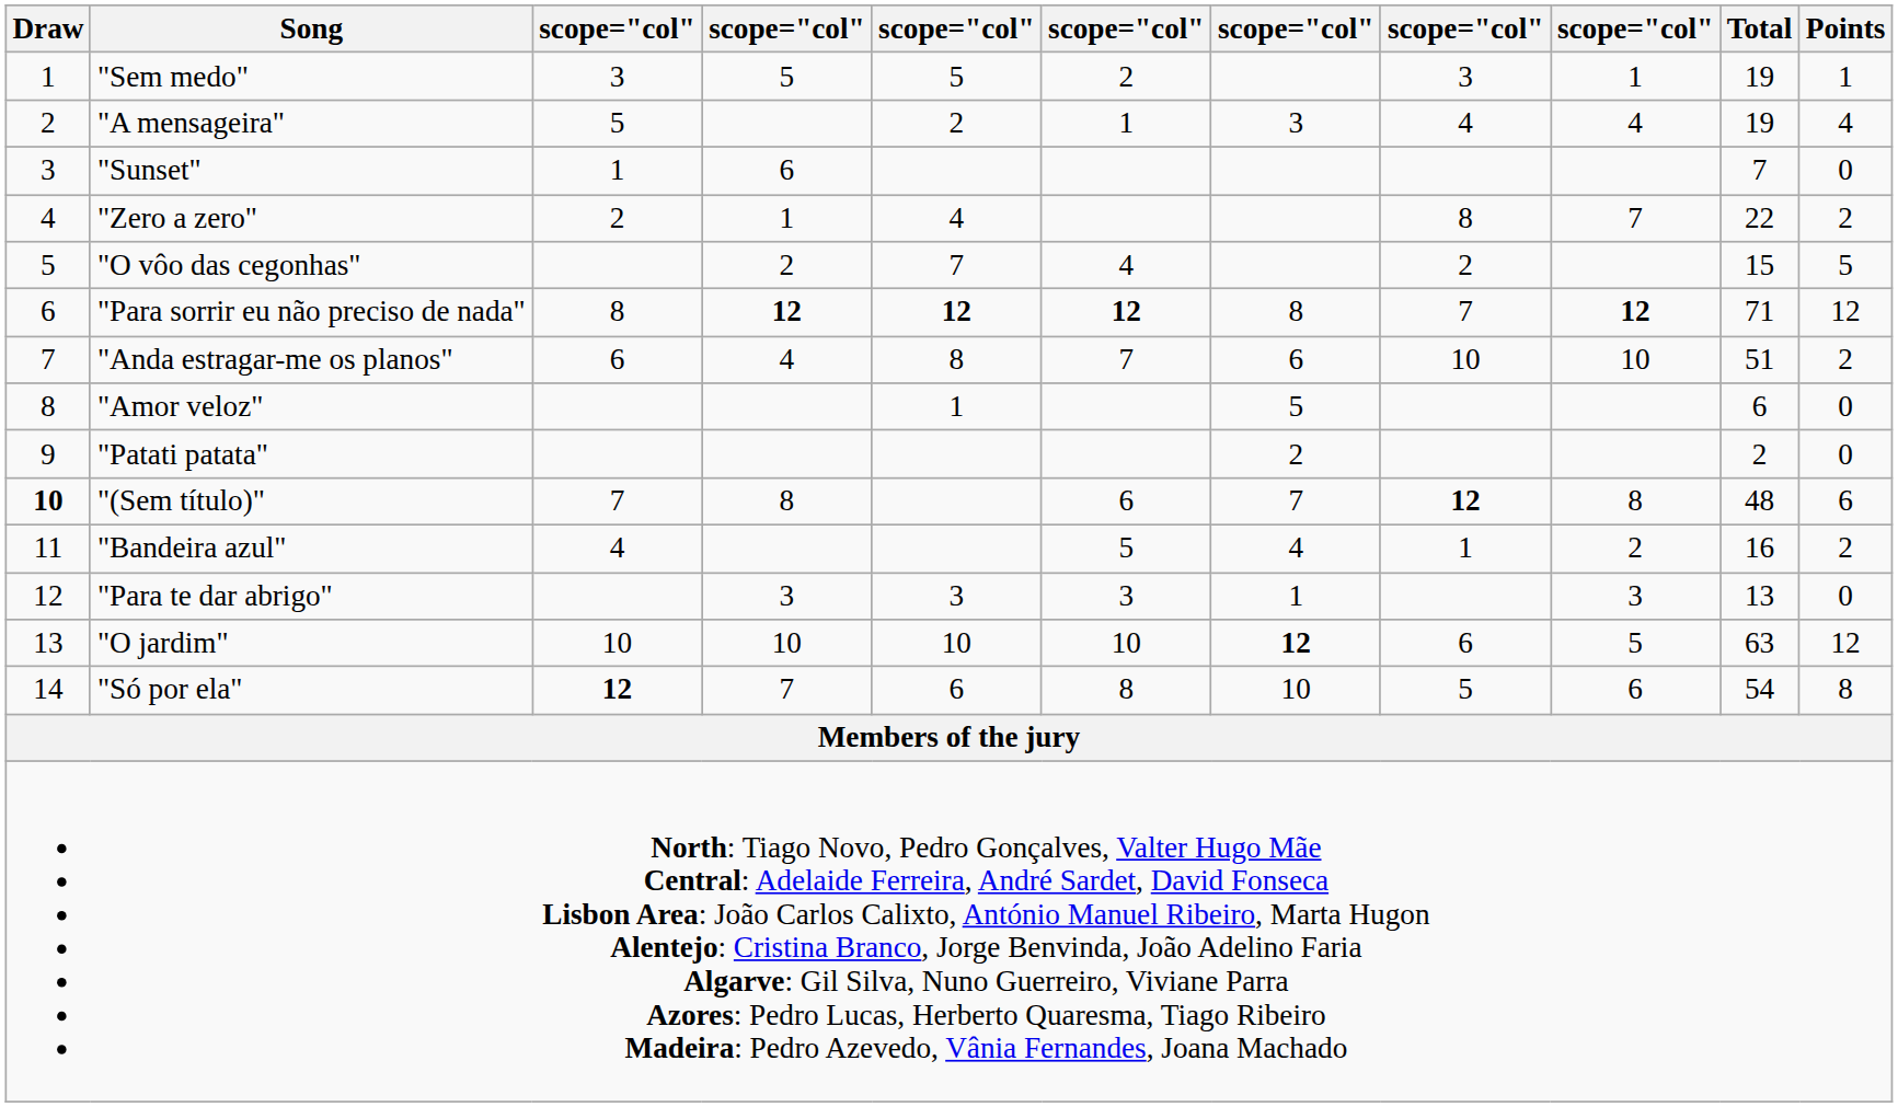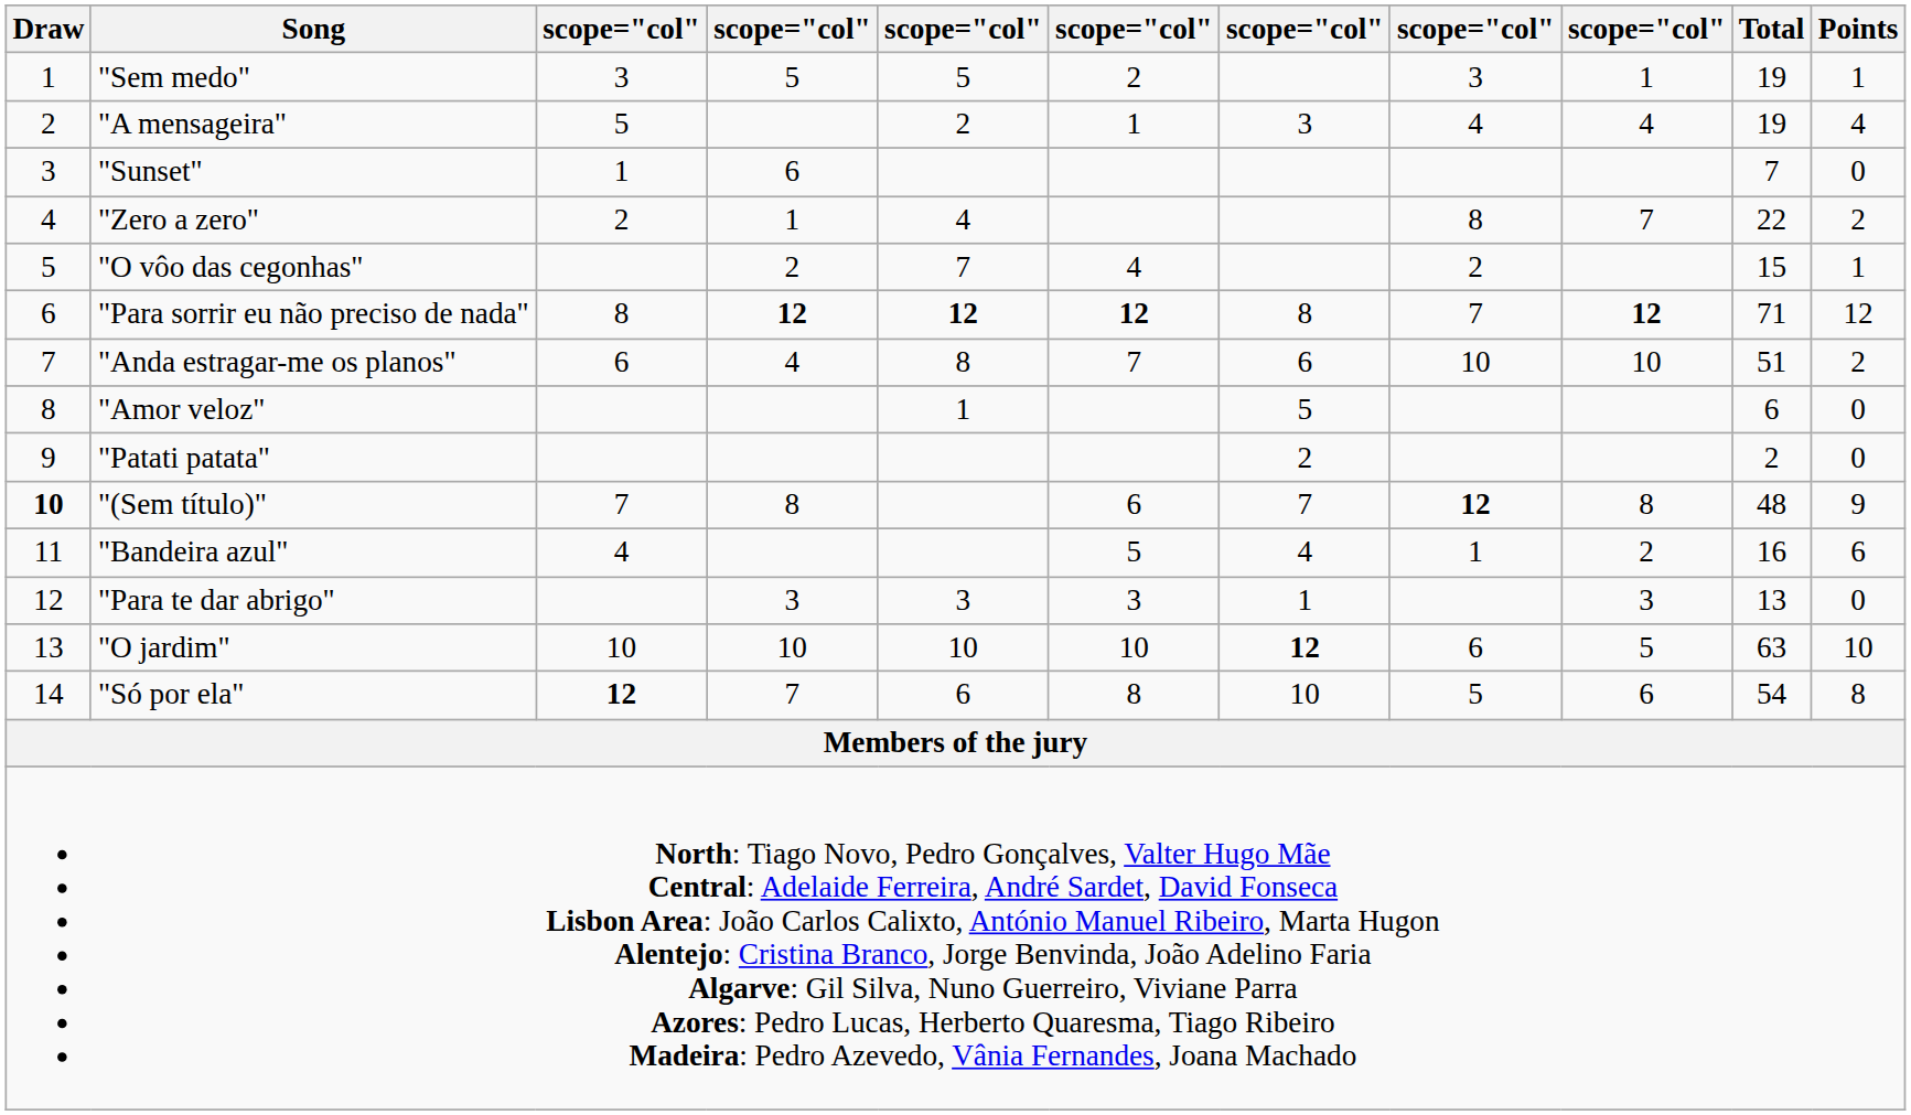"O vôo das cegonhas" | Points: 5 -> 1
"(Sem título)" | Points: 6 -> 9
"Bandeira azul" | Points: 2 -> 6
"O jardim" | Points: 12 -> 10
